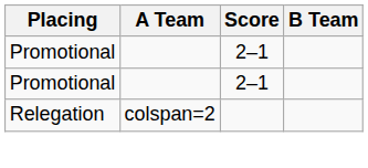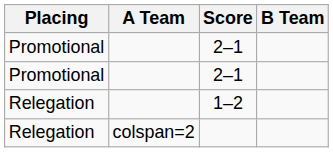+ row: Relegation | 1–2
